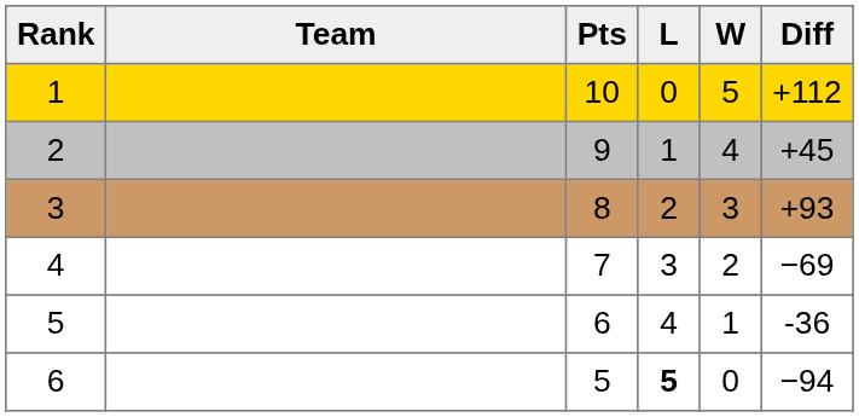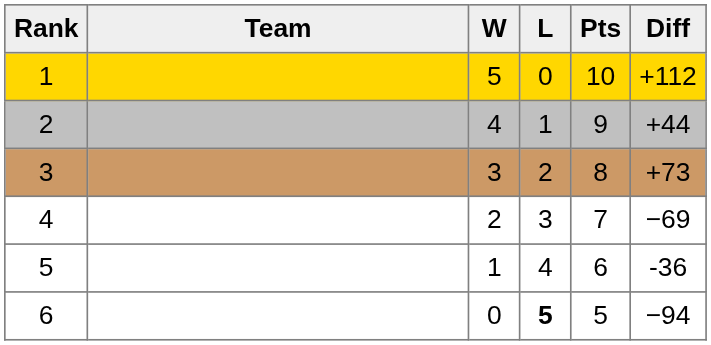columns swapped: W <-> Pts
row 3 | Diff: +45 -> +44
row 4 | Diff: +93 -> +73
